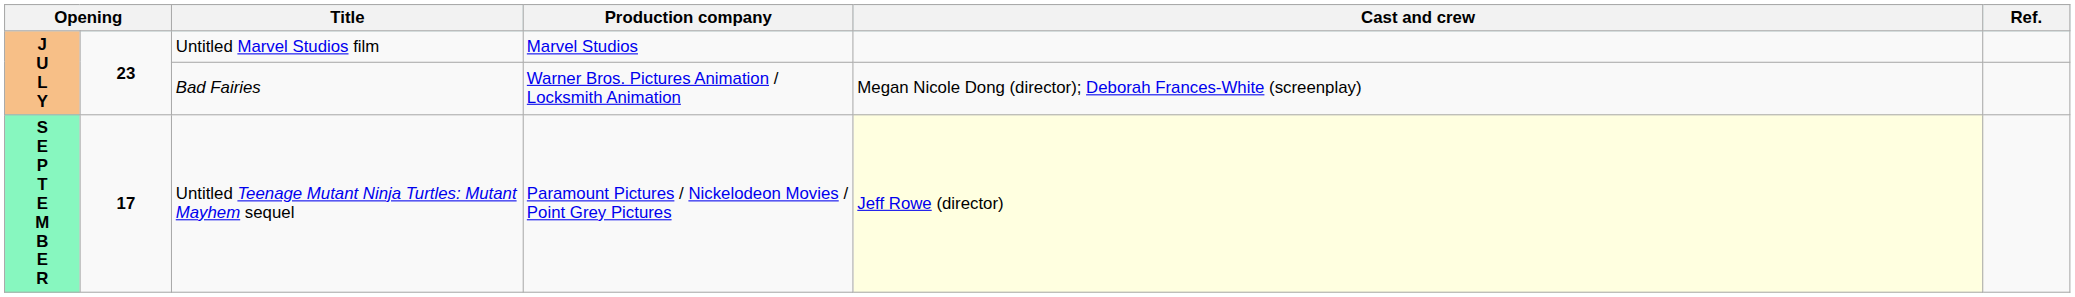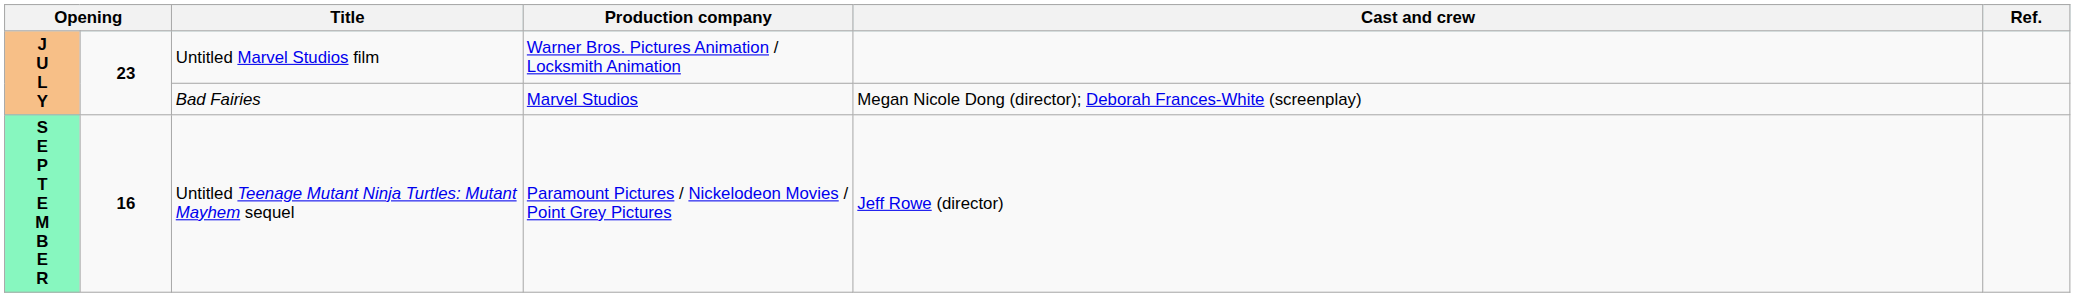Untitled Marvel Studios film | Production company: Marvel Studios -> Warner Bros. Pictures Animation / Locksmith Animation
Bad Fairies | Production company: Warner Bros. Pictures Animation / Locksmith Animation -> Marvel Studios
Untitled Teenage Mutant Ninja Turtles: Mutant Mayhem sequel | column 2: 17 -> 16
Untitled Teenage Mutant Ninja Turtles: Mutant Mayhem sequel | Cast and crew: lightyellow background -> no background
